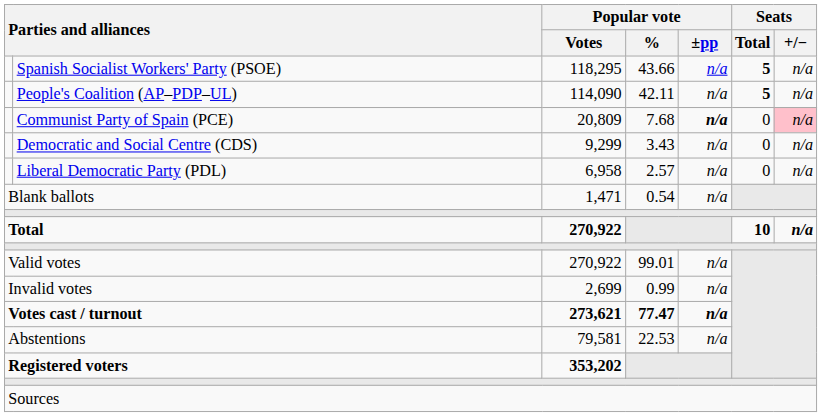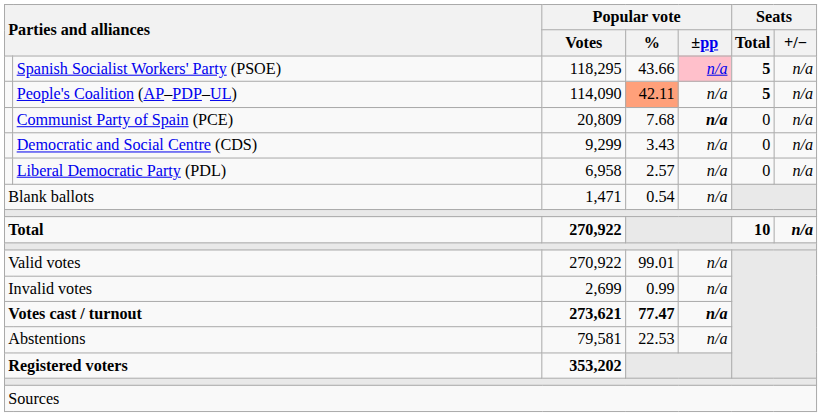Spanish Socialist Workers' Party (PSOE) | Popular vote / ±pp: no background -> pink background
People's Coalition (AP–PDP–UL) | Popular vote / %: no background -> lightsalmon background
Communist Party of Spain (PCE) | Seats / +/−: pink background -> no background
